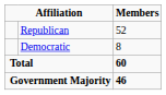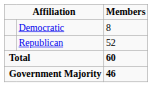rows swapped: Democratic <-> Republican
